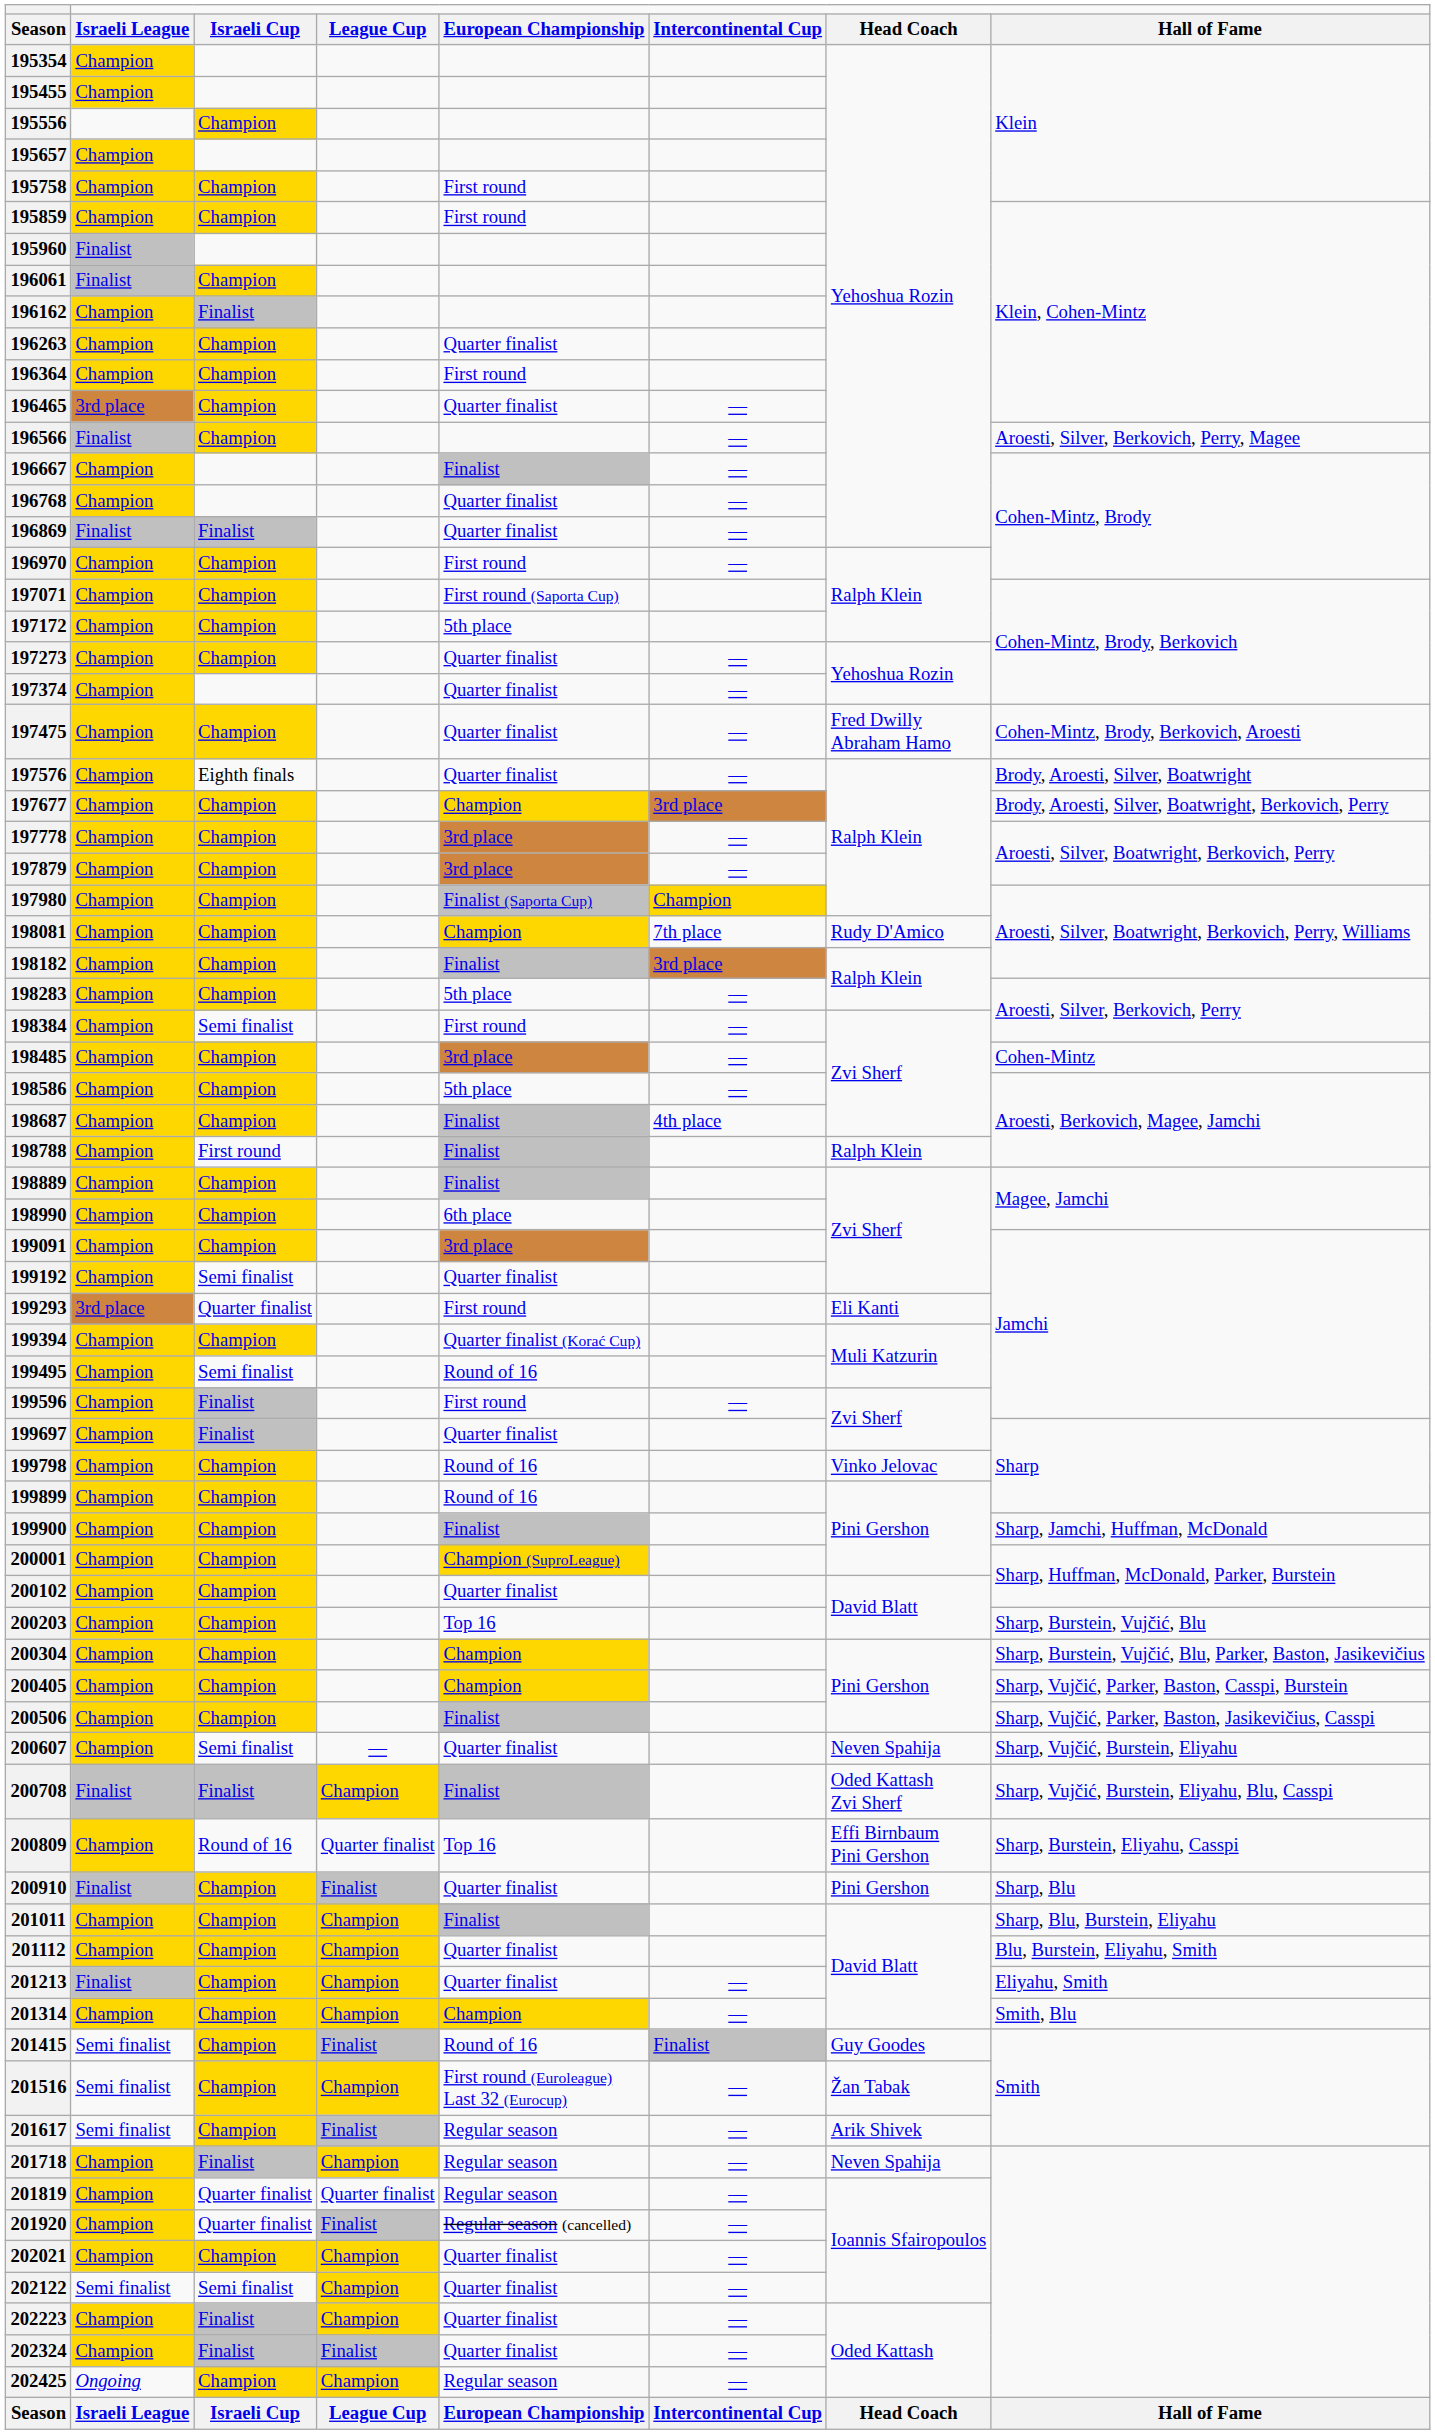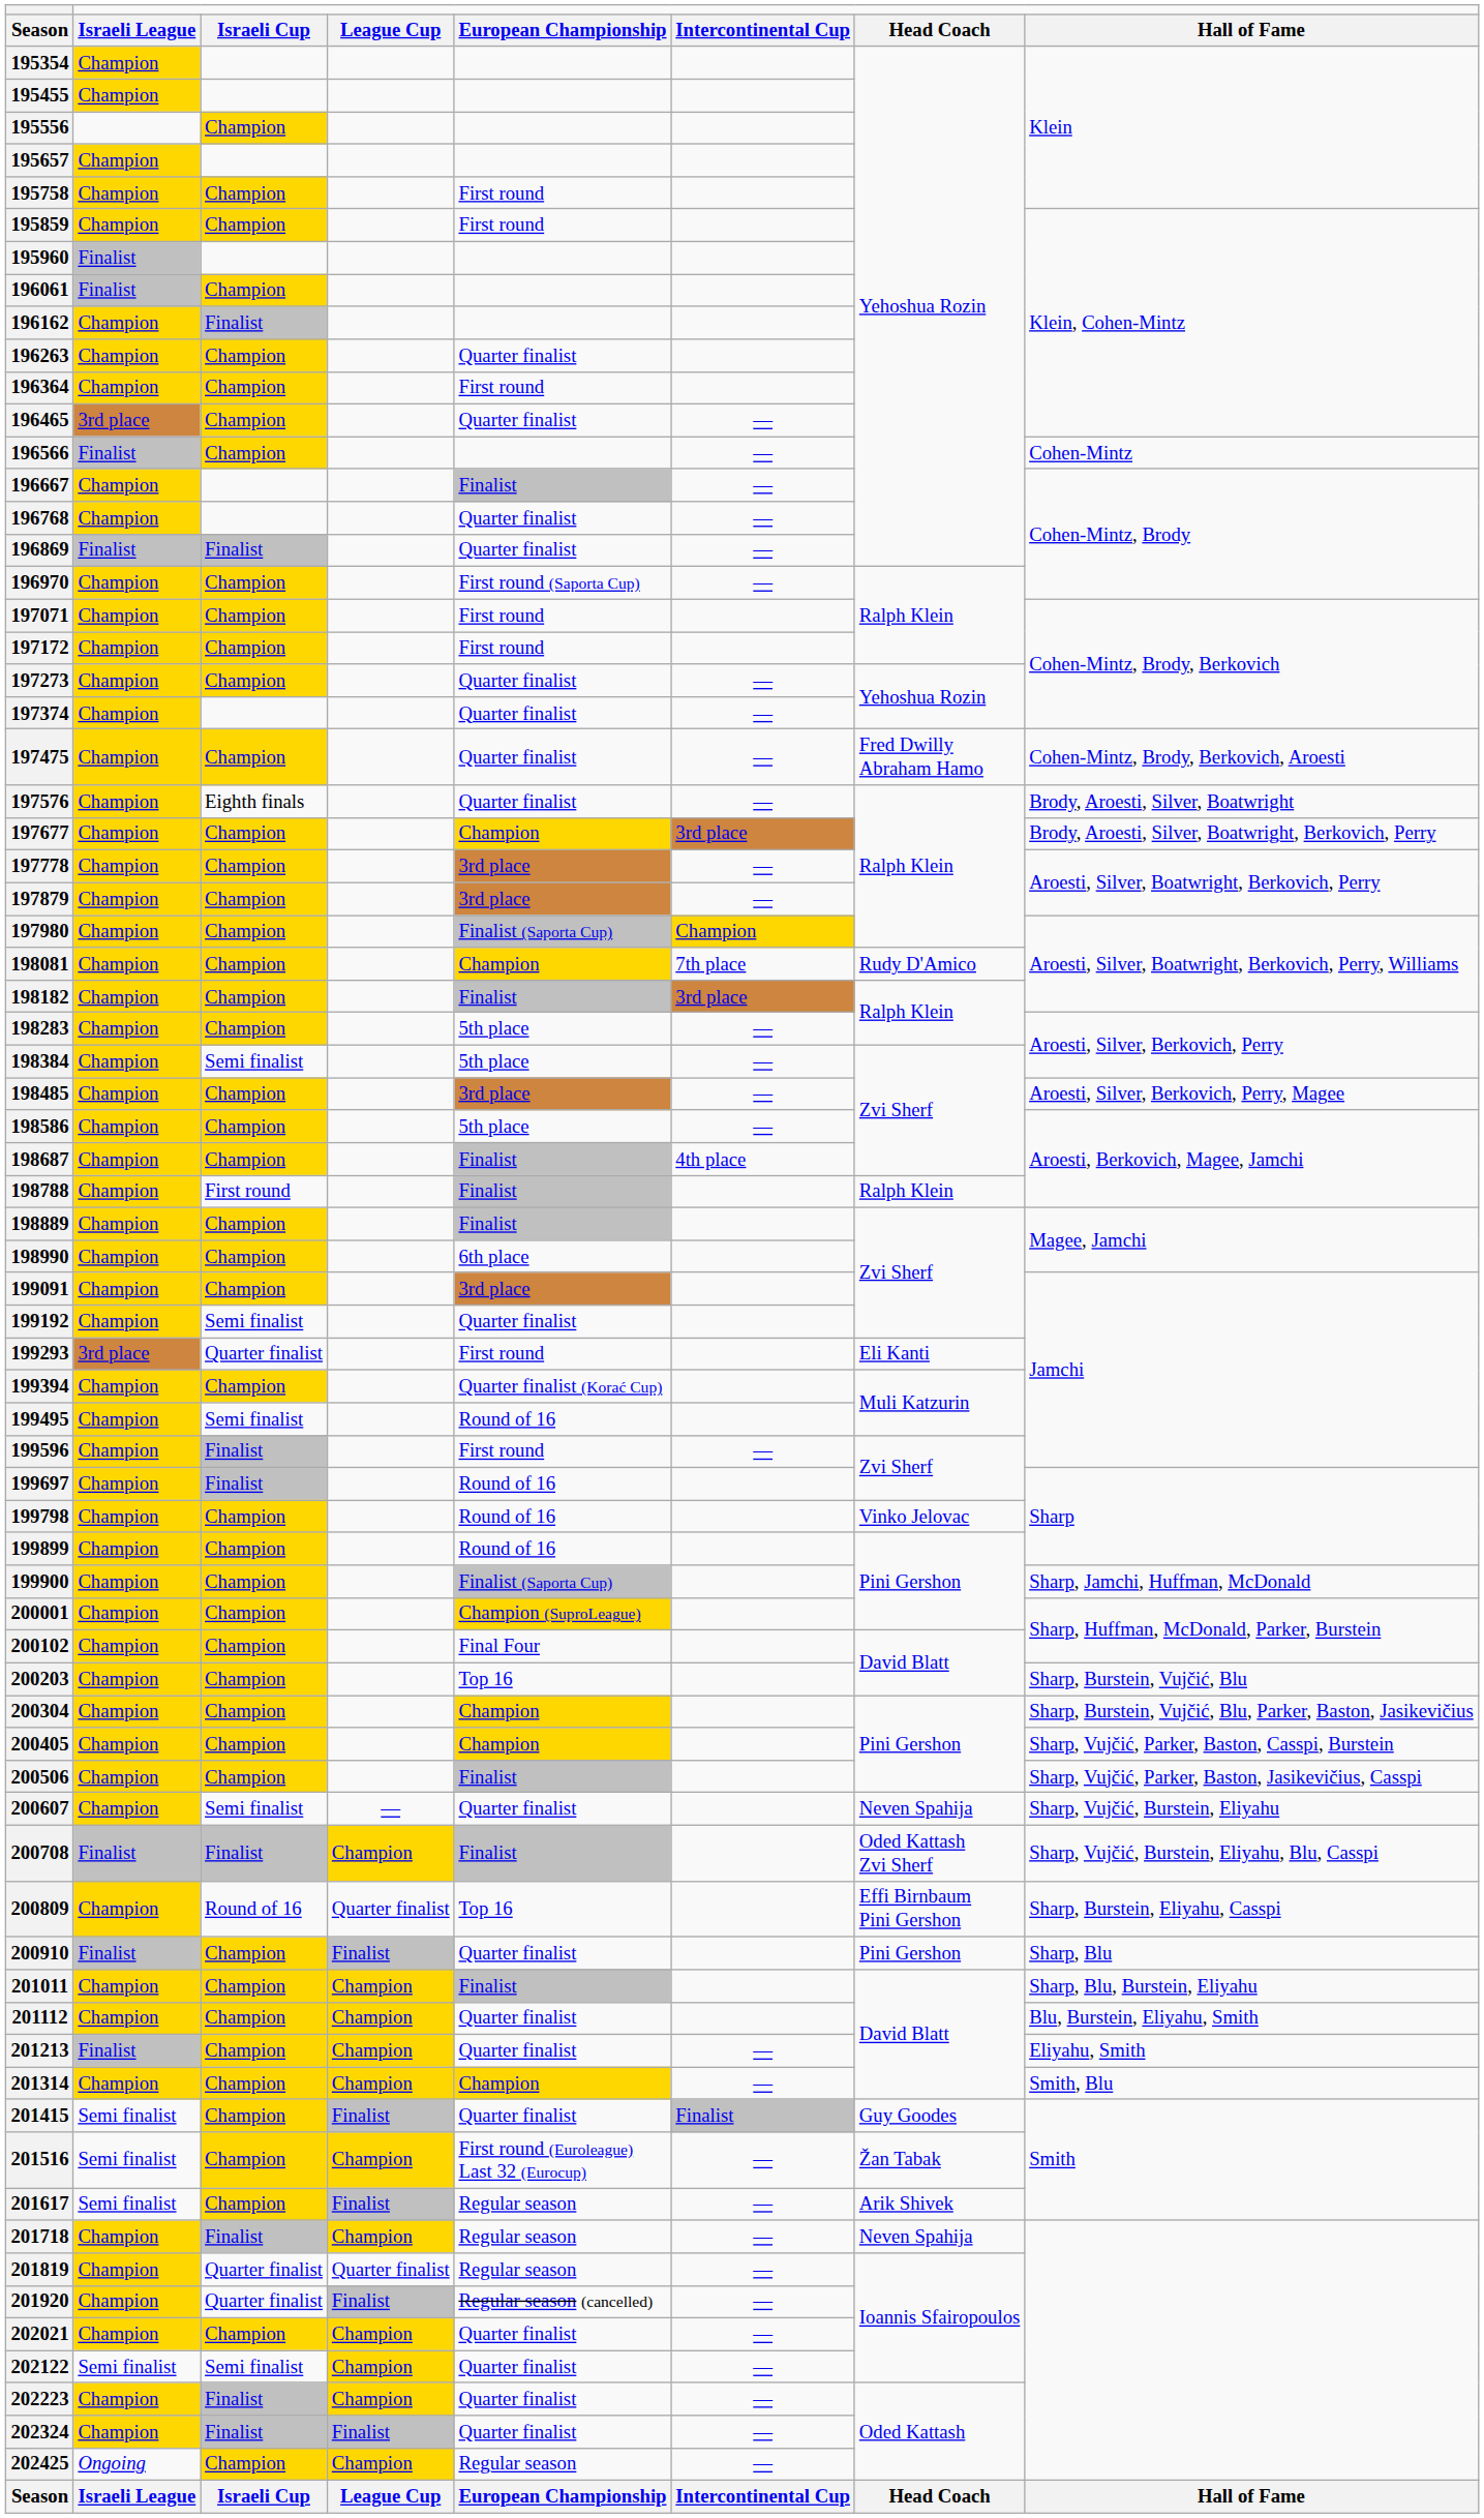196566 | Hall of Fame: Aroesti, Silver, Berkovich, Perry, Magee -> Cohen-Mintz
196970 | European Championship: First round -> First round (Saporta Cup)
197071 | European Championship: First round (Saporta Cup) -> First round
197172 | European Championship: 5th place -> First round
198384 | European Championship: First round -> 5th place
198485 | Hall of Fame: Cohen-Mintz -> Aroesti, Silver, Berkovich, Perry, Magee
199697 | European Championship: Quarter finalist -> Round of 16
199900 | European Championship: Finalist -> Finalist (Saporta Cup)
200102 | European Championship: Quarter finalist -> Final Four
201415 | European Championship: Round of 16 -> Quarter finalist
